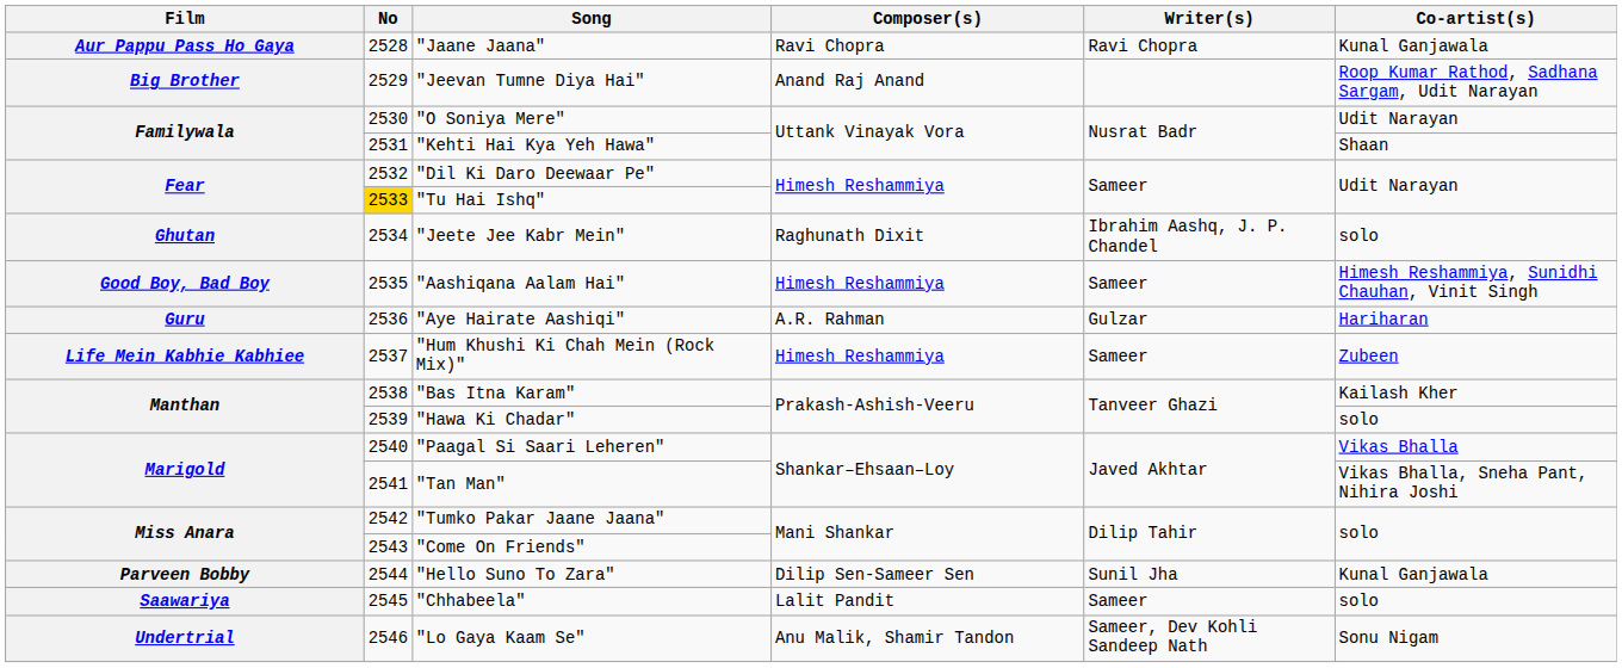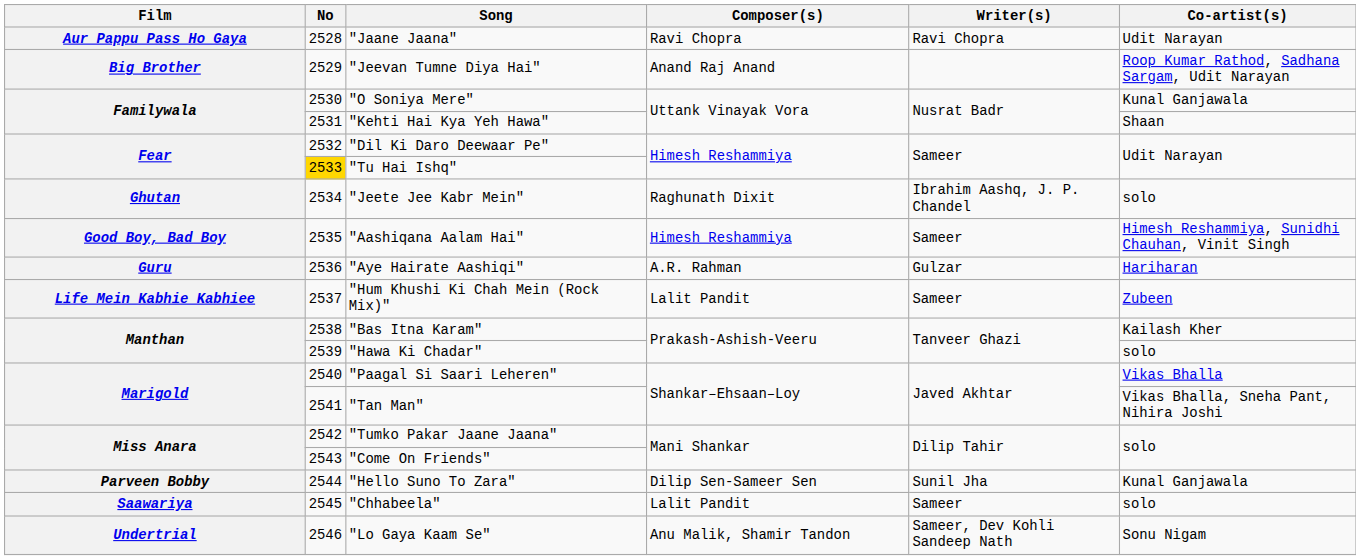"Jaane Jaana" | Co-artist(s): Kunal Ganjawala -> Udit Narayan
"O Soniya Mere" | Co-artist(s): Udit Narayan -> Kunal Ganjawala
"Hum Khushi Ki Chah Mein (Rock Mix)" | Composer(s): Himesh Reshammiya -> Lalit Pandit
